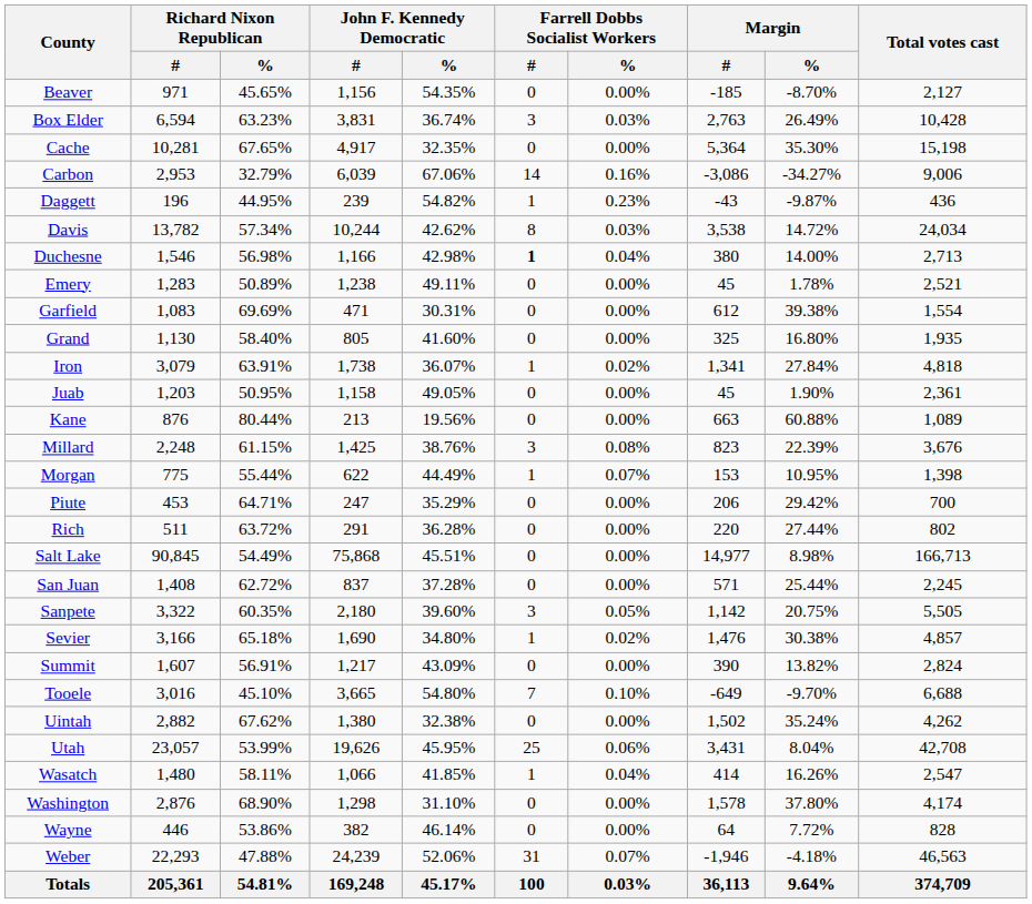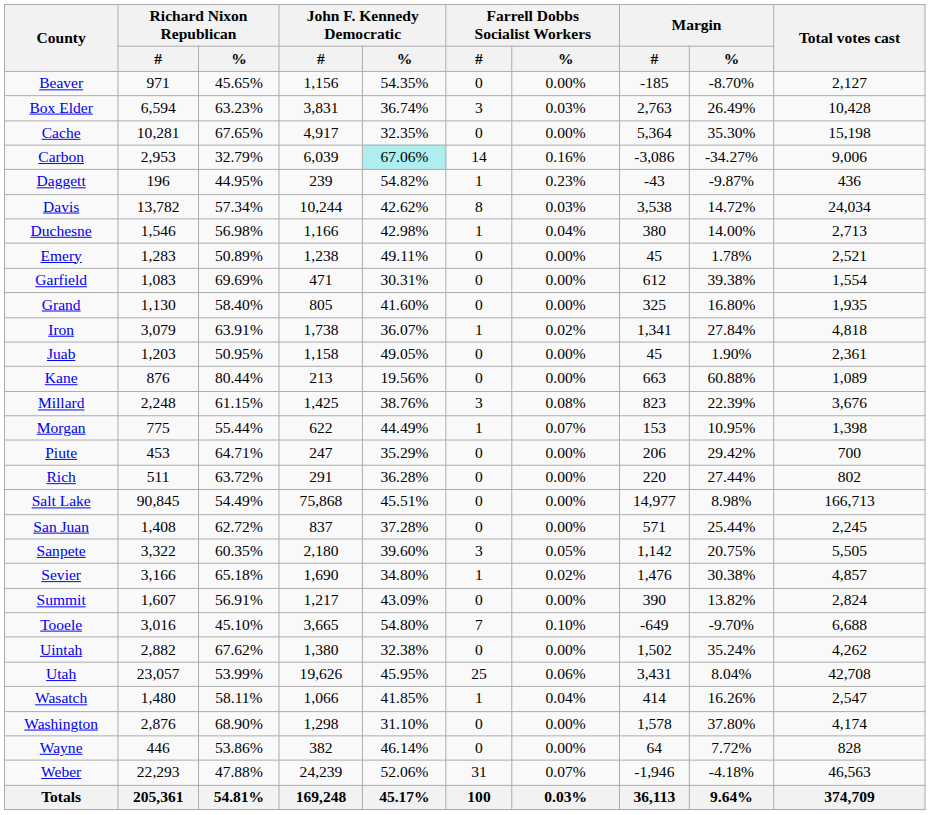Carbon | John F. Kennedy Democratic / %: no background -> paleturquoise background
Duchesne | Farrell Dobbs Socialist Workers / #: bold -> normal
